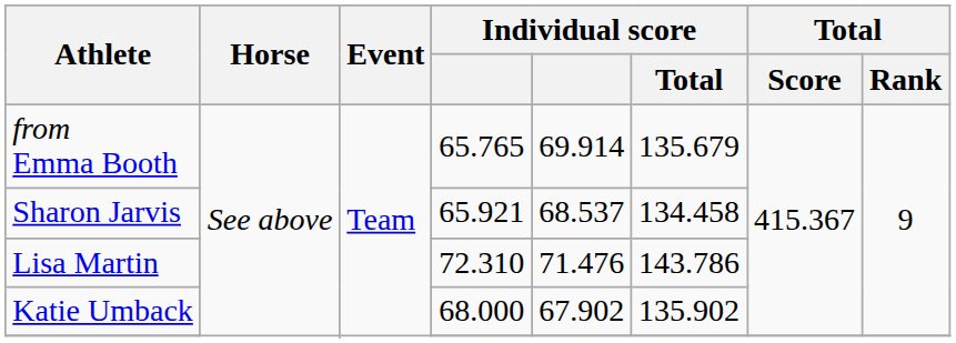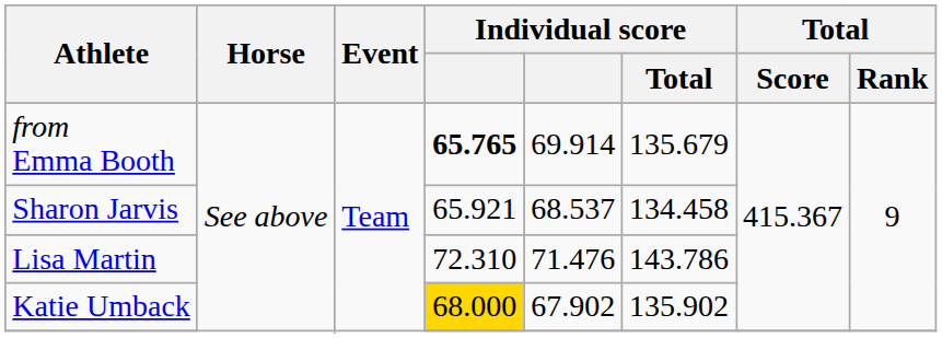from Emma Booth | column 4: normal -> bold
Katie Umback | column 4: no background -> gold background
